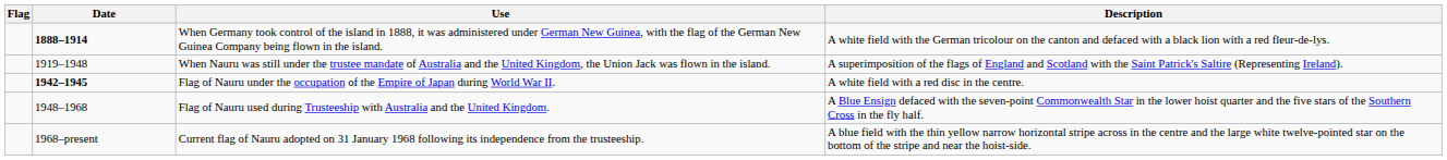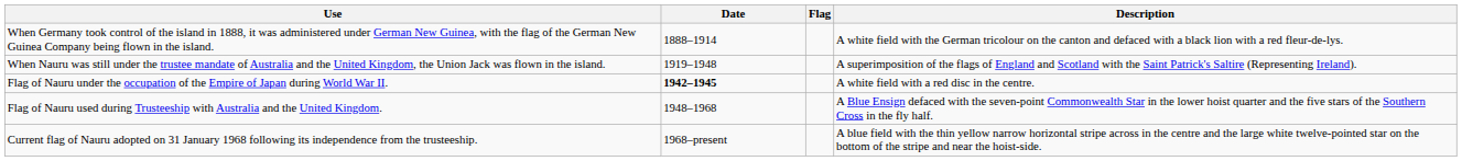columns swapped: Flag <-> Use
row 2 | Date: bold -> normal
